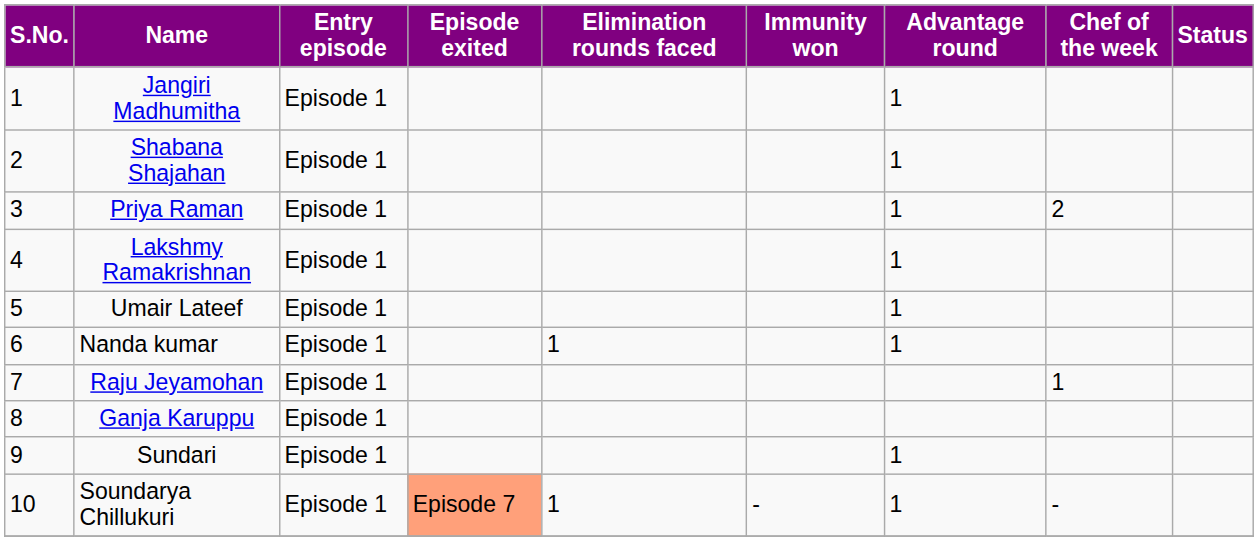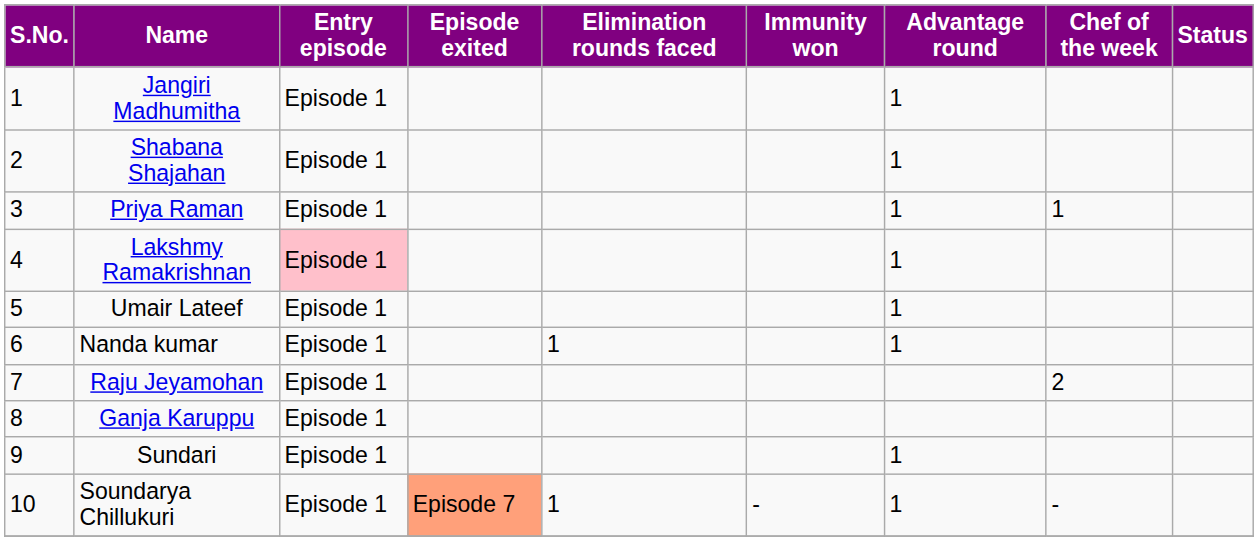Priya Raman | Chef of the week: 2 -> 1
Lakshmy Ramakrishnan | Entry episode: no background -> pink background
Raju Jeyamohan | Chef of the week: 1 -> 2
